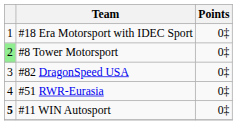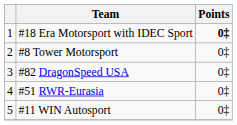#18 Era Motorsport with IDEC Sport | Points: normal -> bold
#8 Tower Motorsport | column 1: lightgreen background -> no background
#11 WIN Autosport | column 1: bold -> normal
